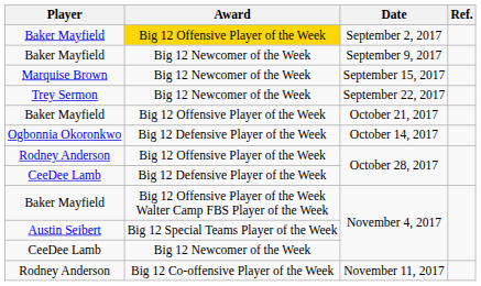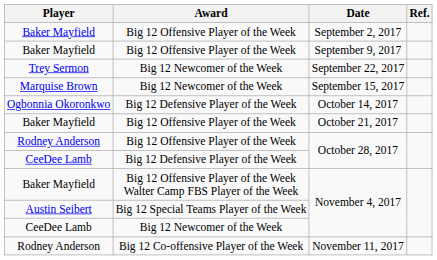September 2, 2017 | Award: gold background -> no background
September 9, 2017 | Award: Big 12 Newcomer of the Week -> Big 12 Offensive Player of the Week
rows swapped: September 15, 2017 <-> September 22, 2017
rows swapped: October 14, 2017 <-> October 21, 2017
